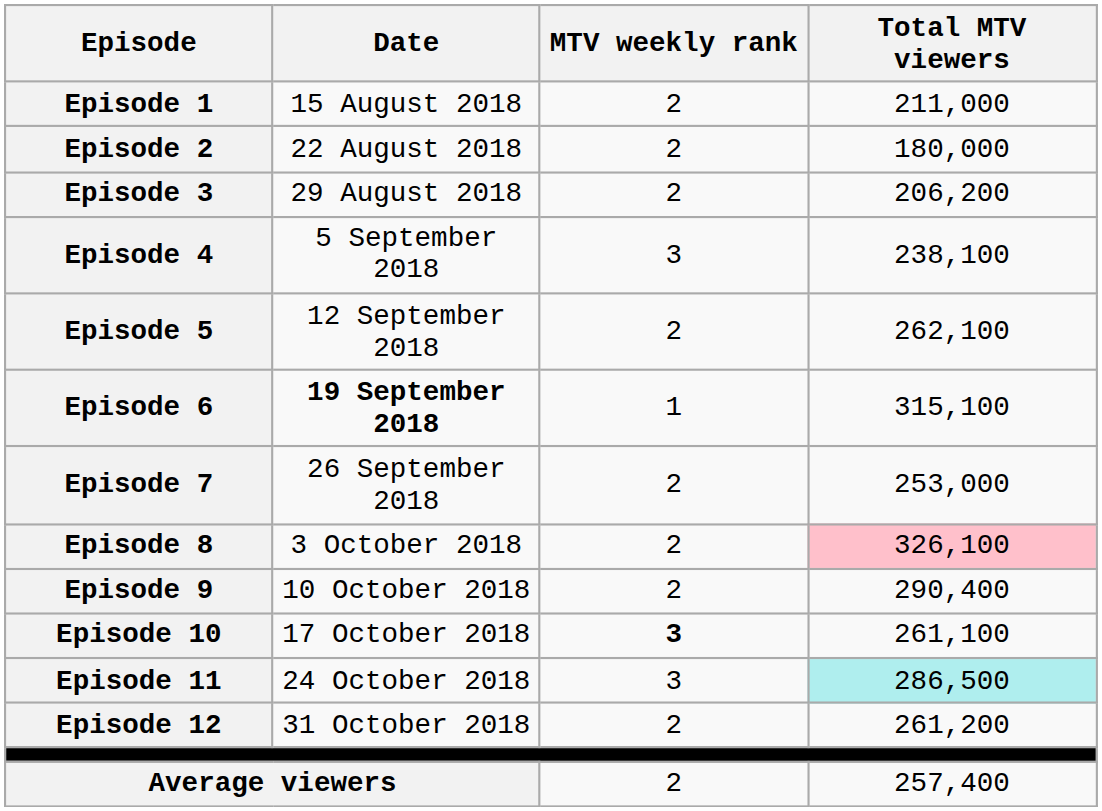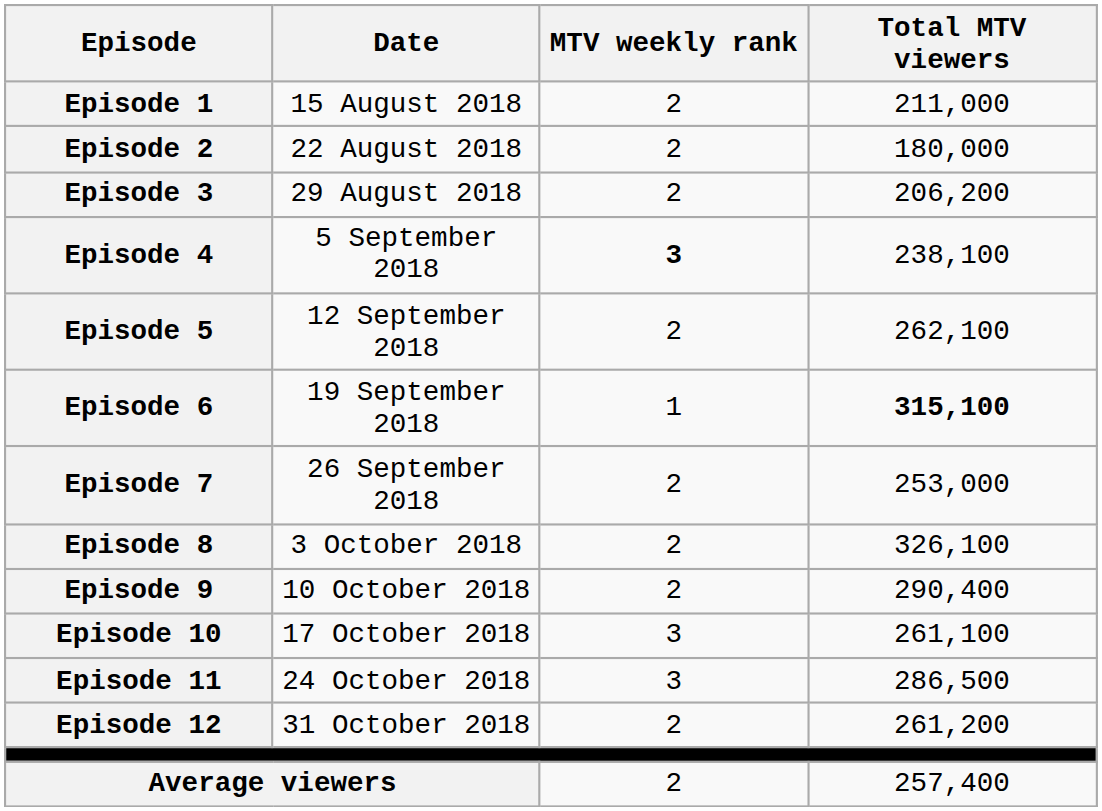Episode 4 | MTV weekly rank: normal -> bold
Episode 6 | Date: bold -> normal
Episode 6 | Total MTV viewers: normal -> bold
Episode 8 | Total MTV viewers: pink background -> no background
Episode 10 | MTV weekly rank: bold -> normal
Episode 11 | Total MTV viewers: paleturquoise background -> no background
